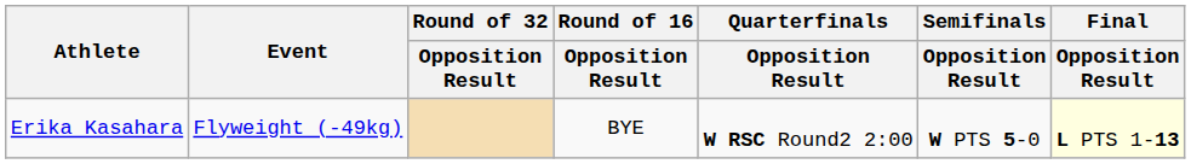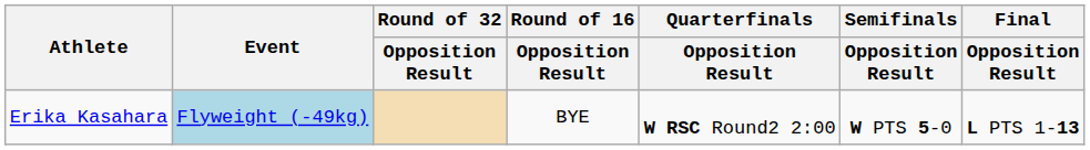Erika Kasahara | Event: no background -> lightblue background
Erika Kasahara | Final / Opposition Result: lightyellow background -> no background
